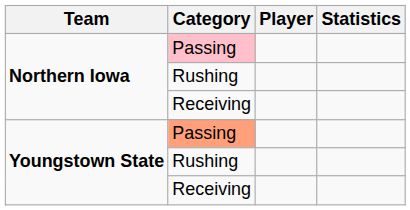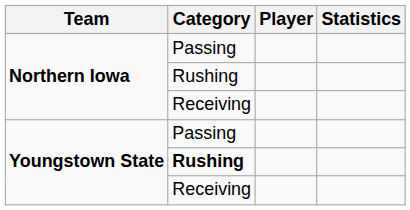Northern Iowa / Passing | Category: pink background -> no background
Youngstown State / Passing | Category: lightsalmon background -> no background
Youngstown State / Rushing | Category: normal -> bold
